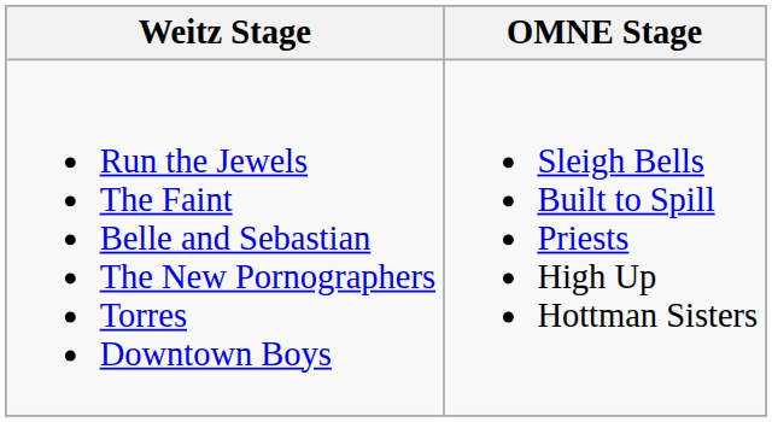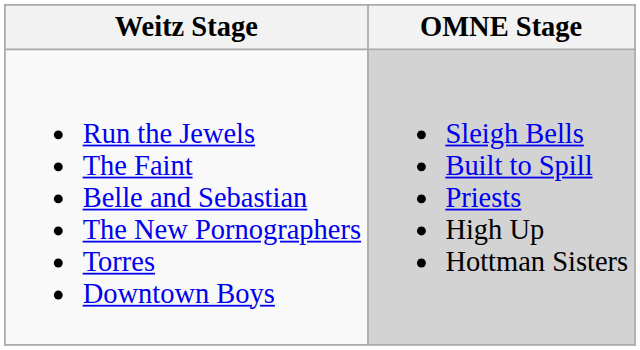row 2 | OMNE Stage: no background -> lightgrey background
